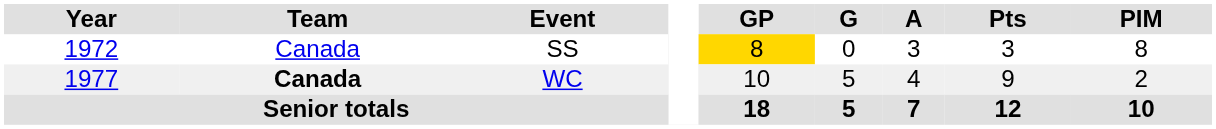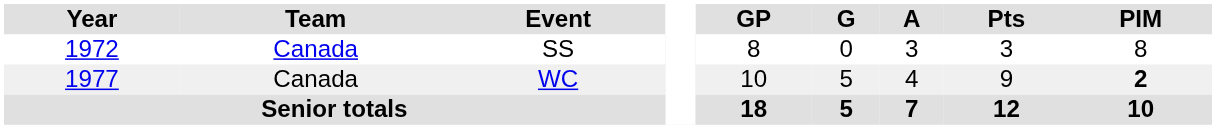SS | GP: gold background -> no background
WC | Team: bold -> normal
WC | PIM: normal -> bold
